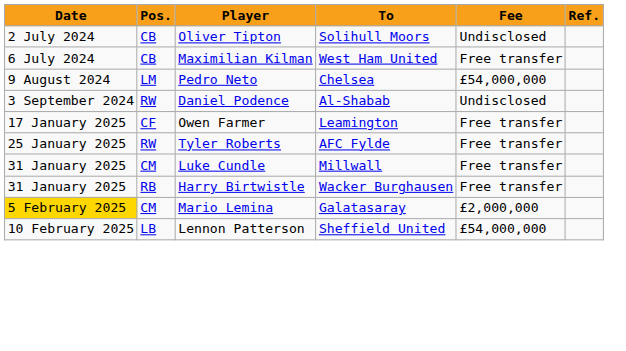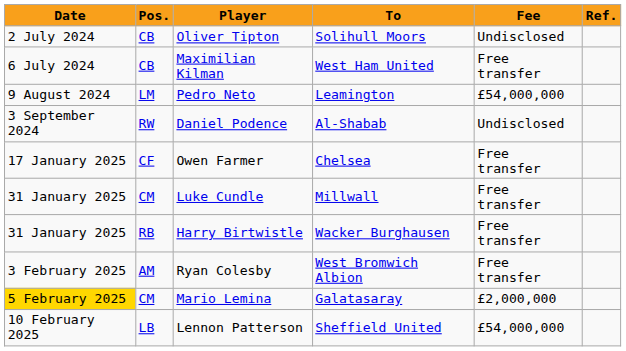Pedro Neto | To: Chelsea -> Leamington
Owen Farmer | To: Leamington -> Chelsea
- row: 25 January 2025 | RW | Tyler Roberts | AFC Fylde | Free transfer
+ row: 3 February 2025 | AM | Ryan Colesby | West Bromwich Albion | Free transfer
